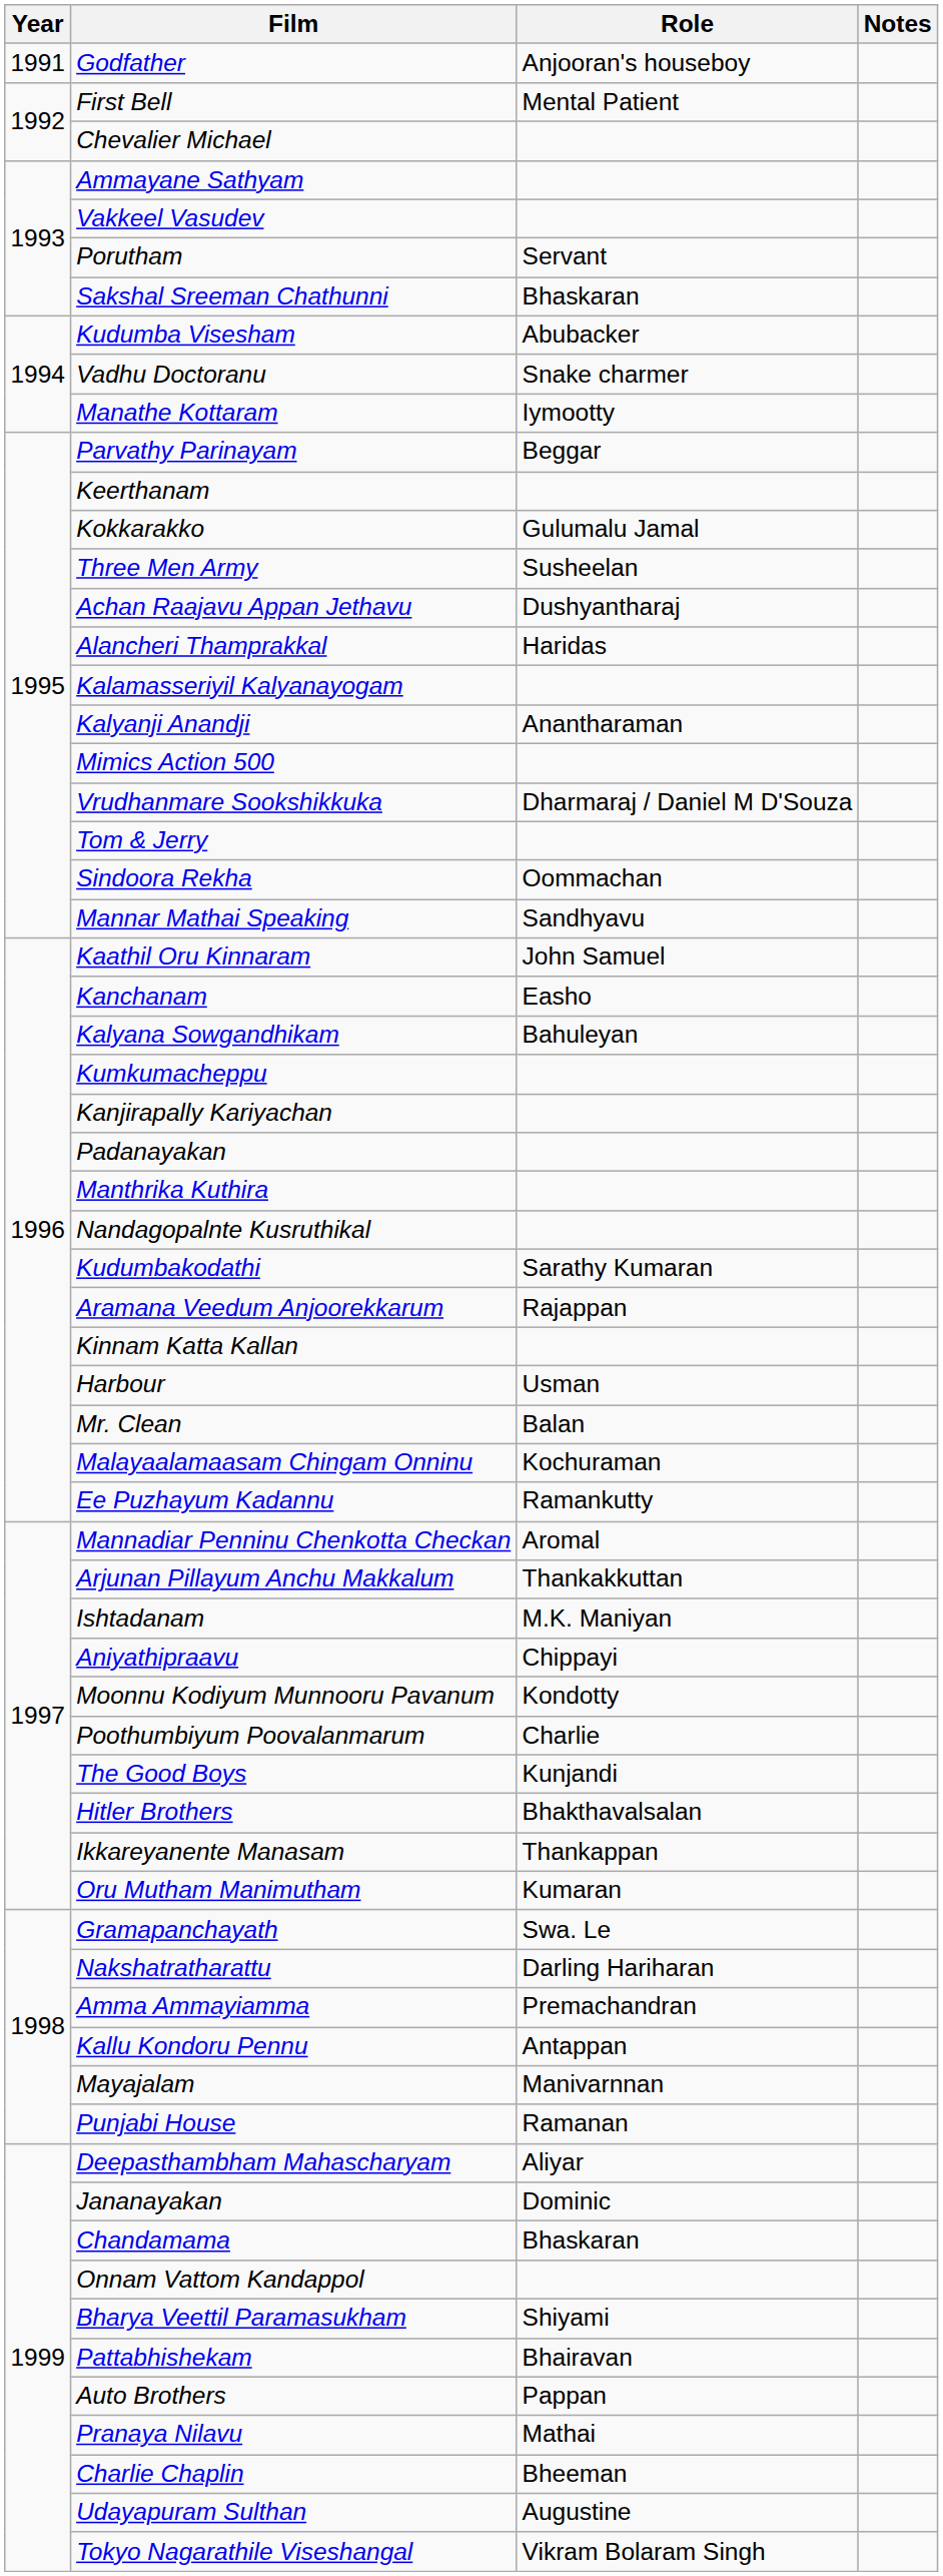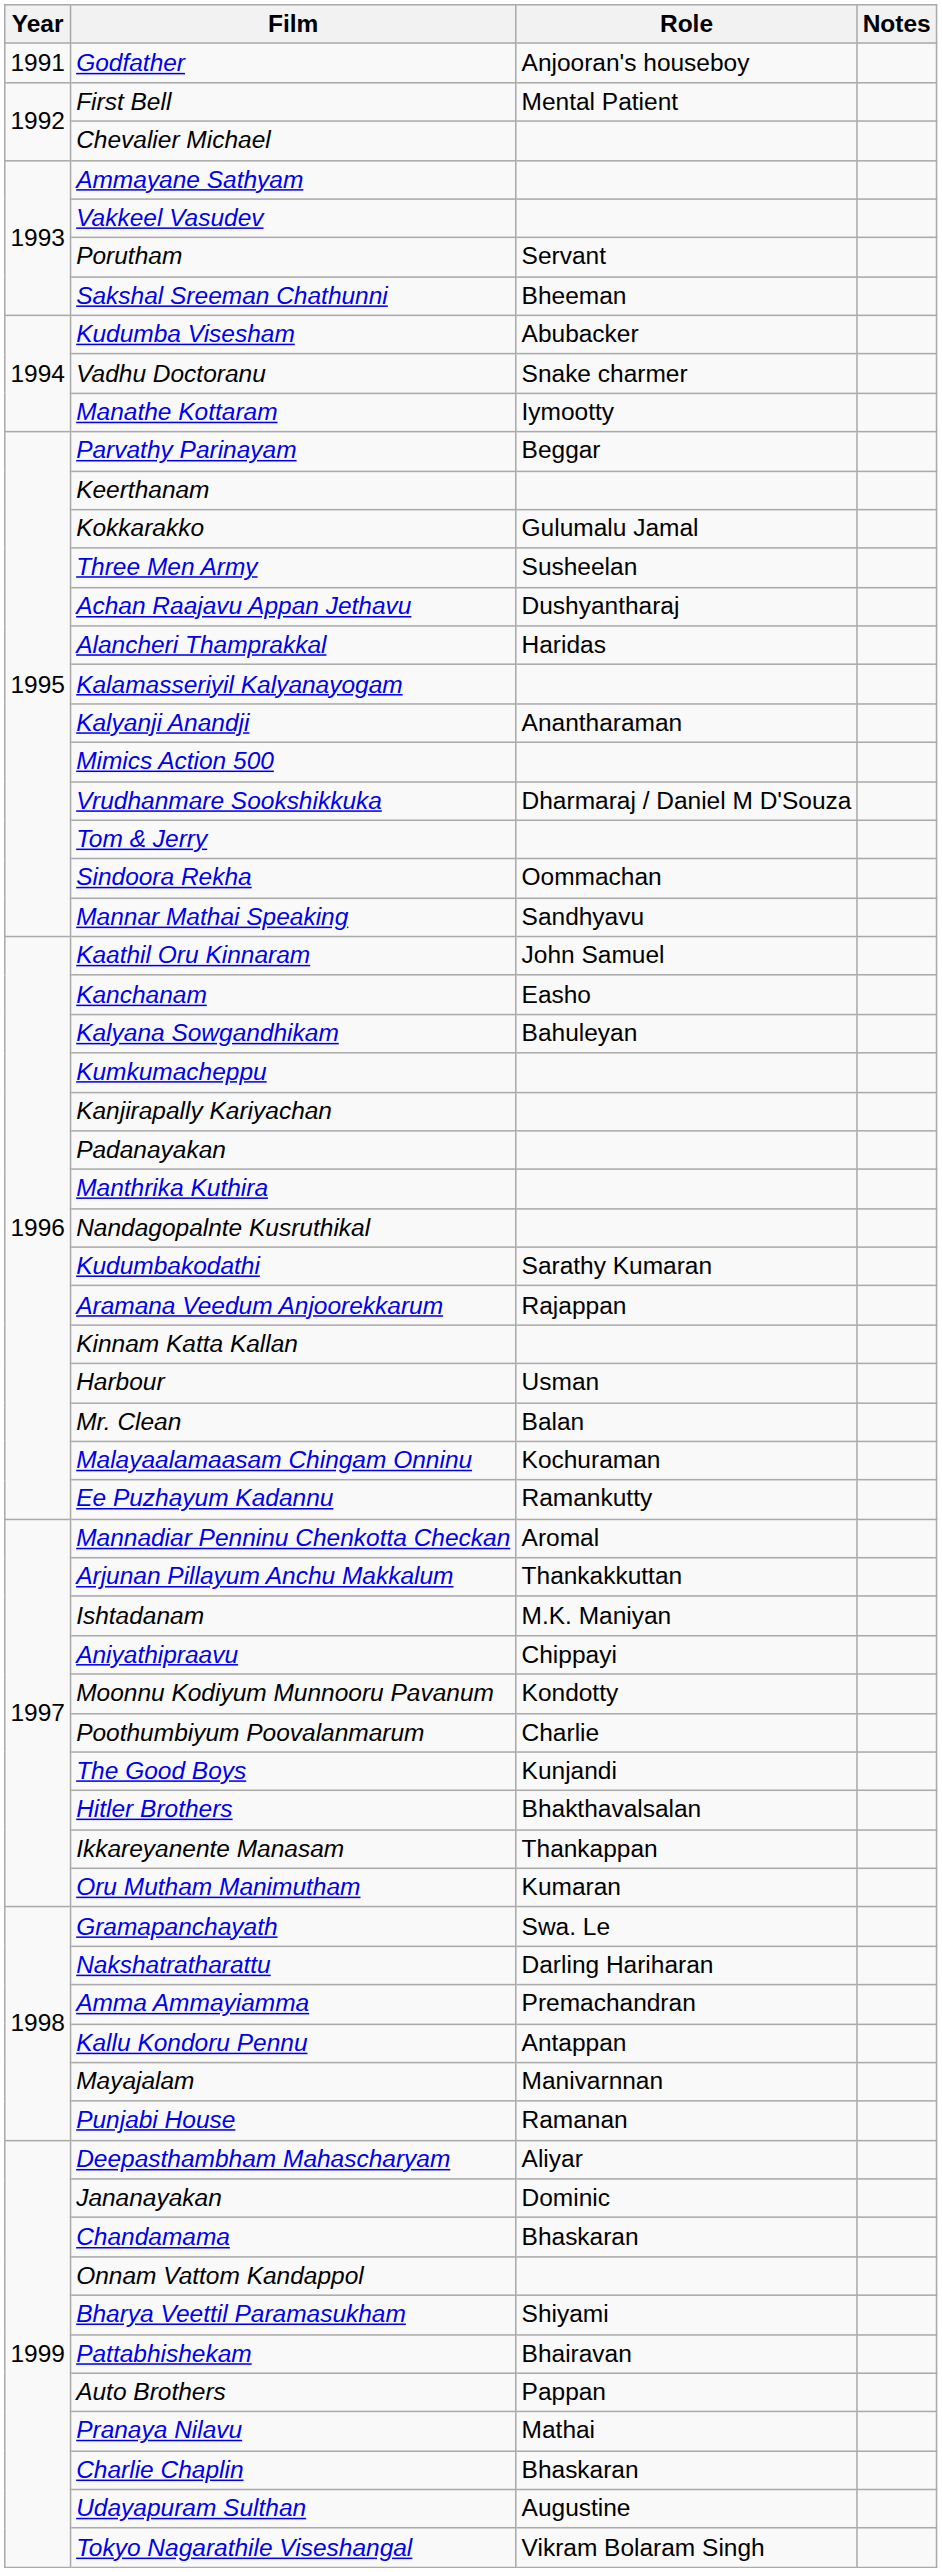Sakshal Sreeman Chathunni | Role: Bhaskaran -> Bheeman
Charlie Chaplin | Role: Bheeman -> Bhaskaran
